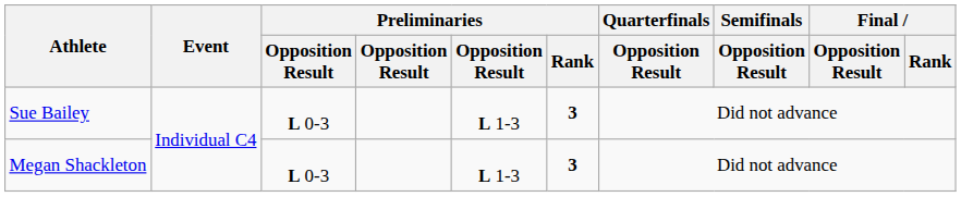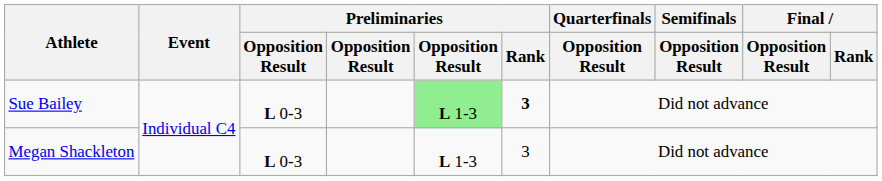Sue Bailey | column 5: no background -> lightgreen background
Megan Shackleton | Preliminaries / Rank: bold -> normal
